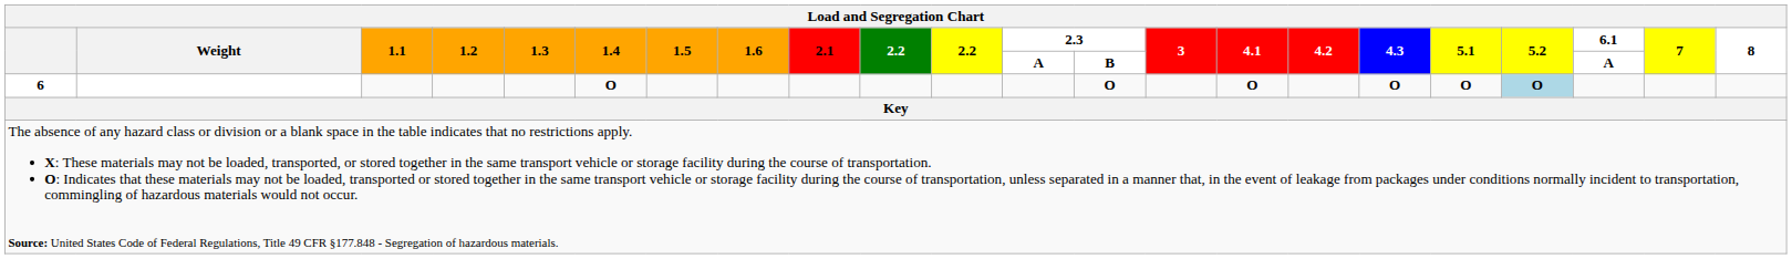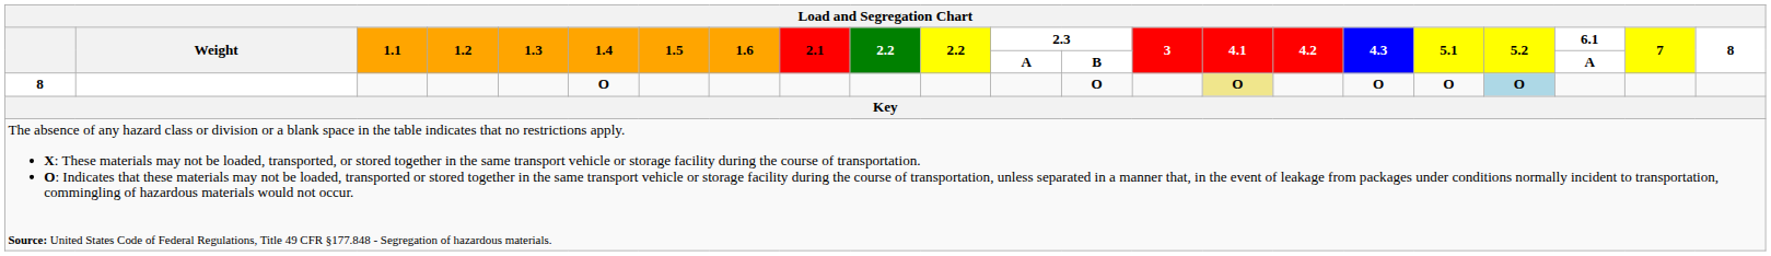row 4 | column 1: 6 -> 8
row 4 | 4.1: no background -> khaki background
